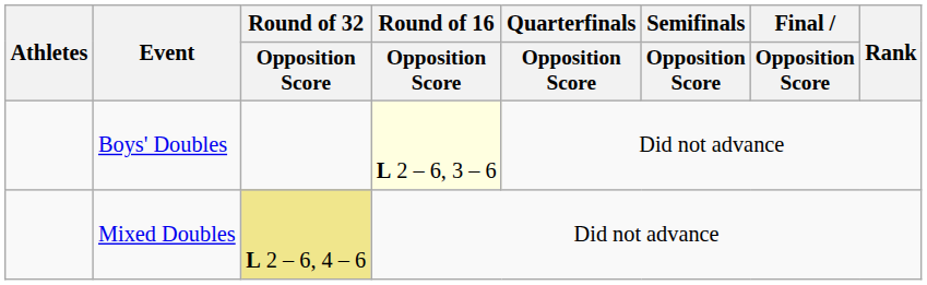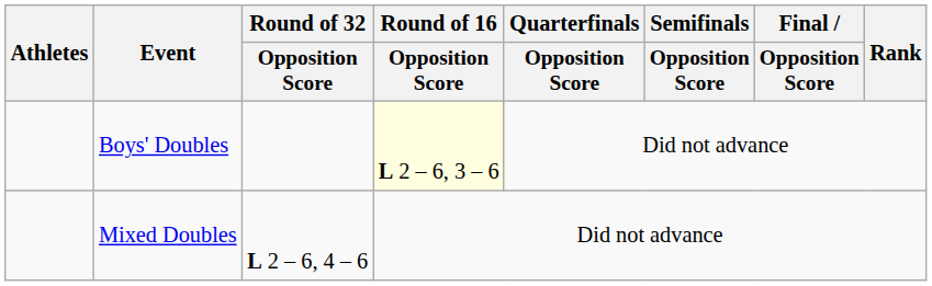Mixed Doubles | Round of 32 / Opposition Score: khaki background -> no background
